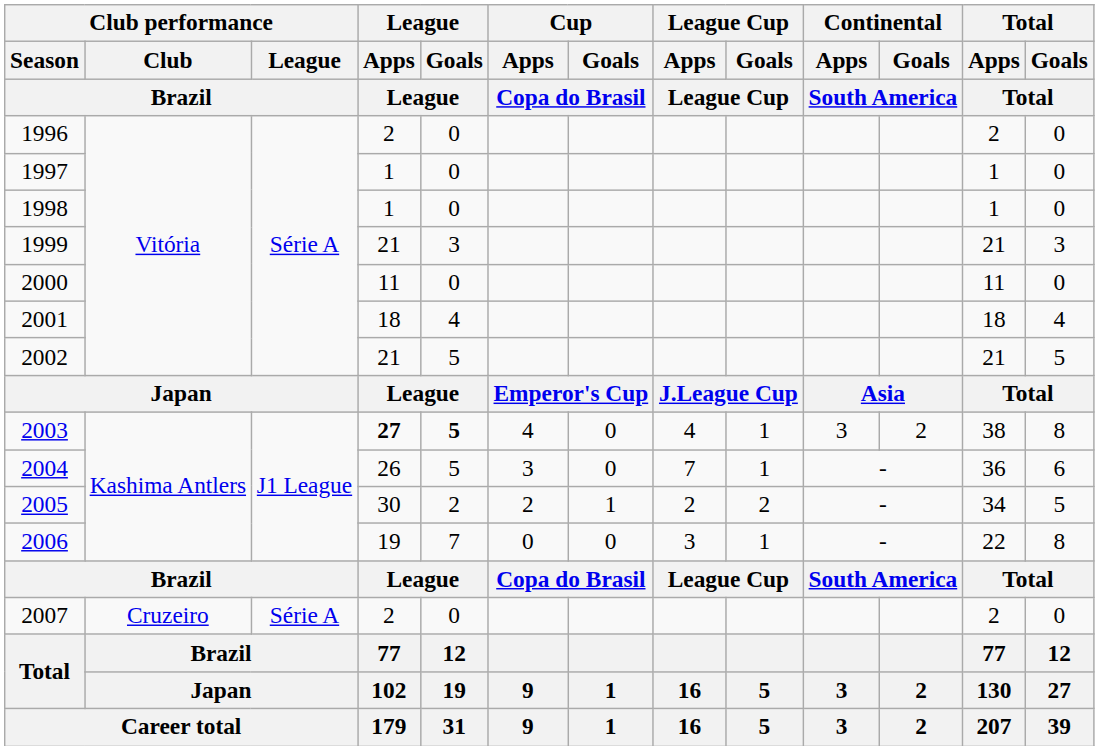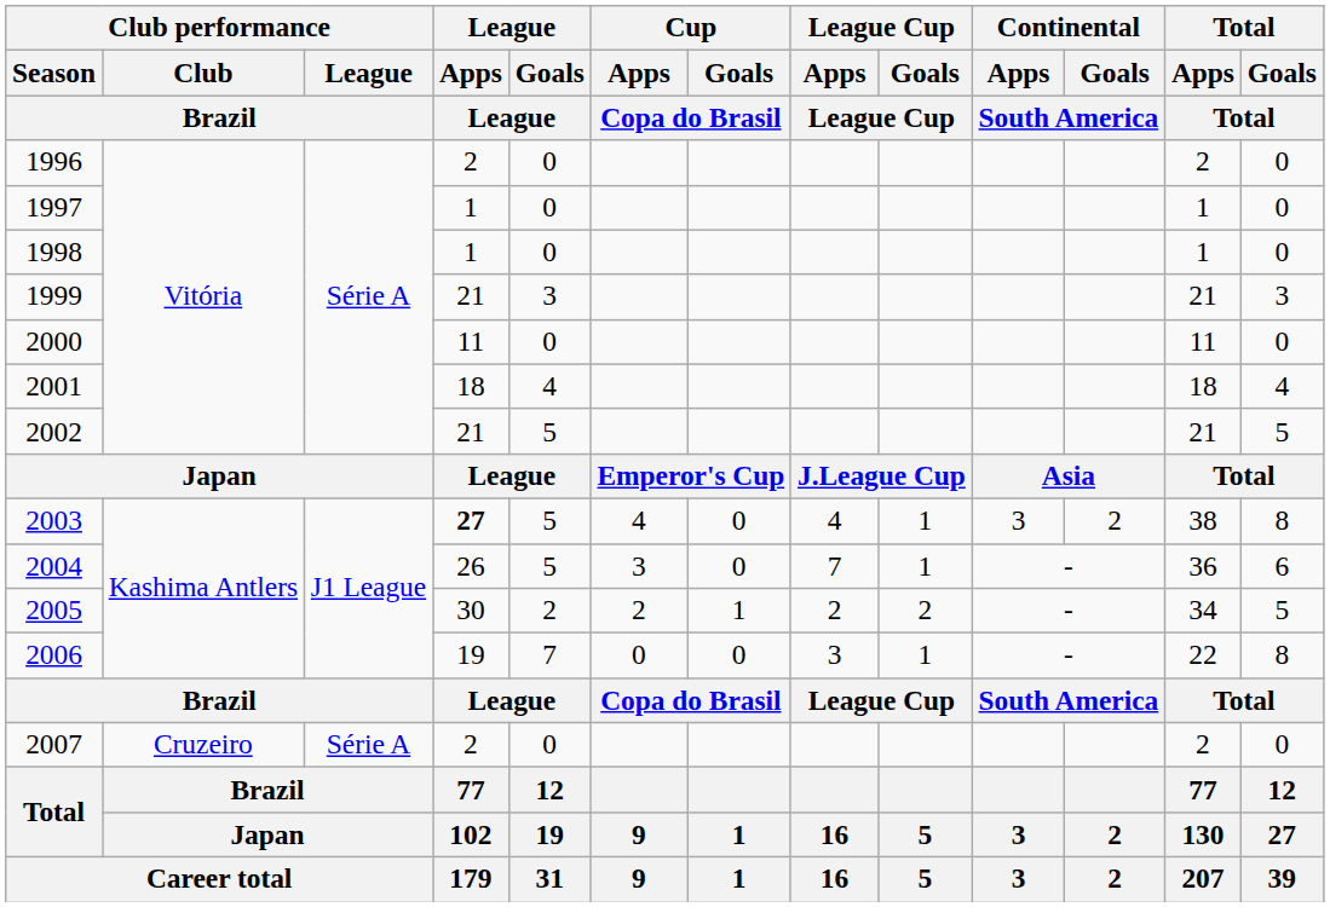2003 | League / Goals / League: bold -> normal
